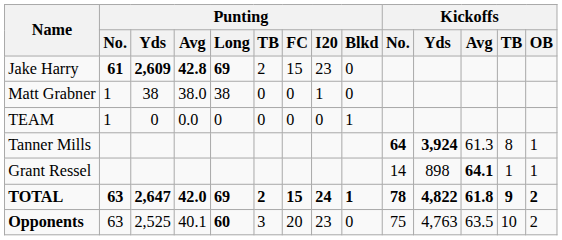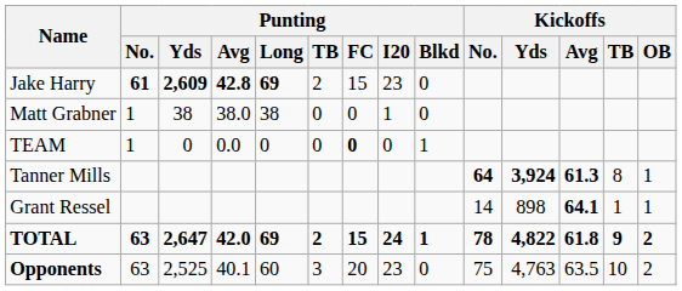TEAM | Punting / FC: normal -> bold
Tanner Mills | Kickoffs / Avg: normal -> bold
Opponents | Punting / Long: bold -> normal
